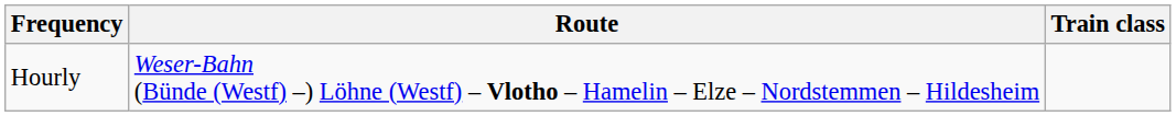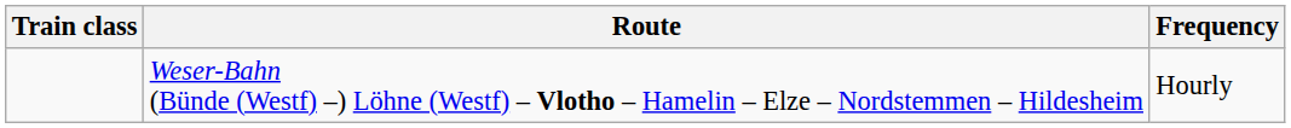columns swapped: Train class <-> Frequency
